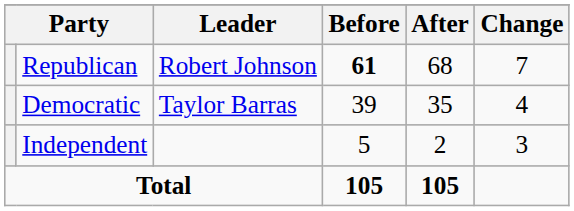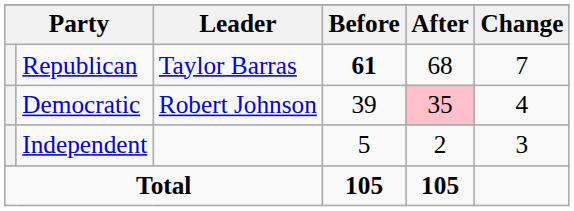Republican | Leader: Robert Johnson -> Taylor Barras
Democratic | Leader: Taylor Barras -> Robert Johnson
Democratic | After: no background -> pink background
